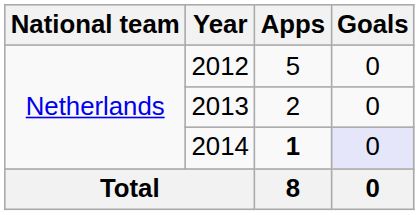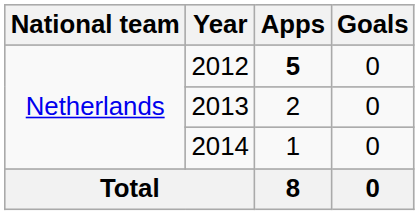2012 | Apps: normal -> bold
2014 | Apps: bold -> normal
2014 | Goals: lavender background -> no background
